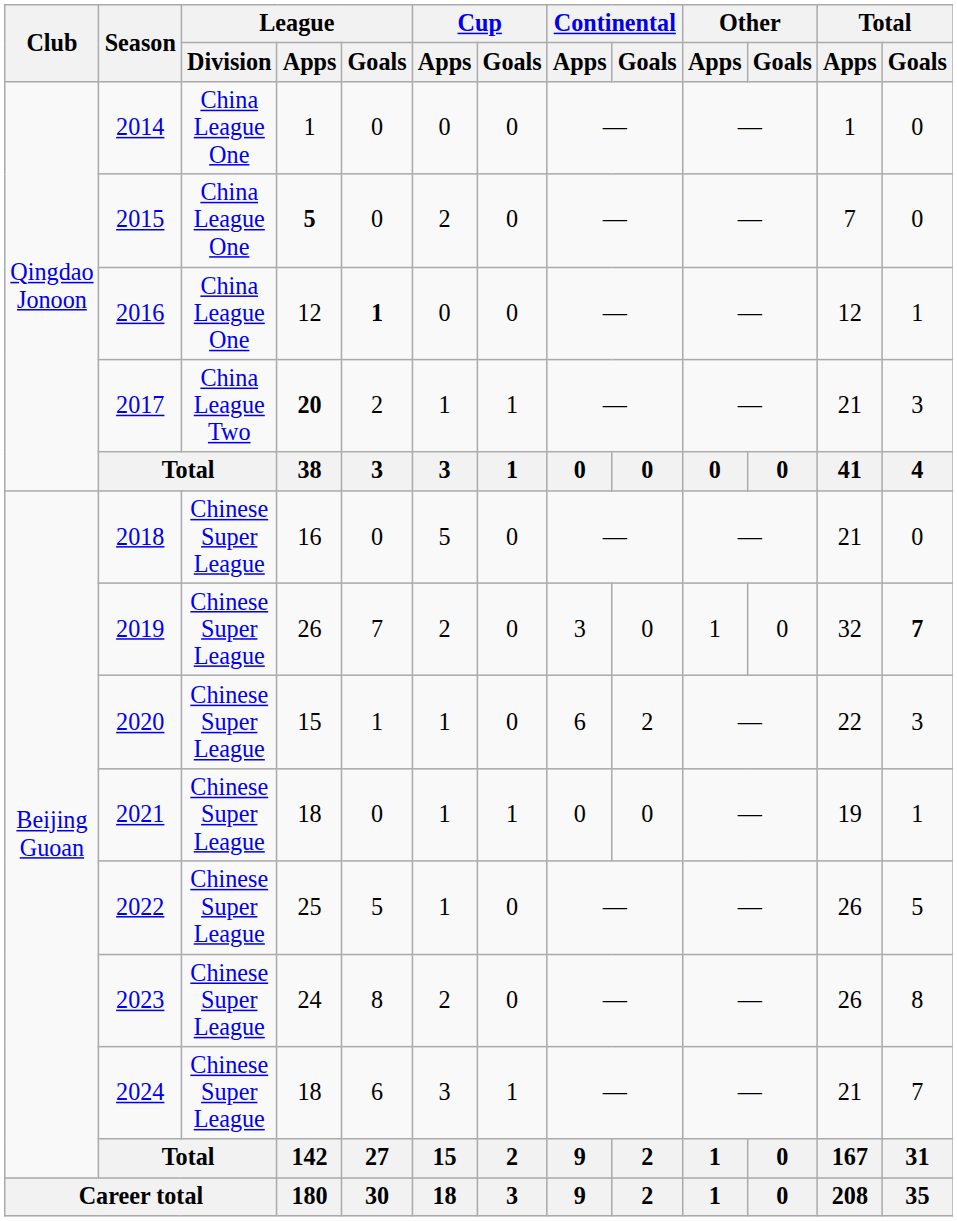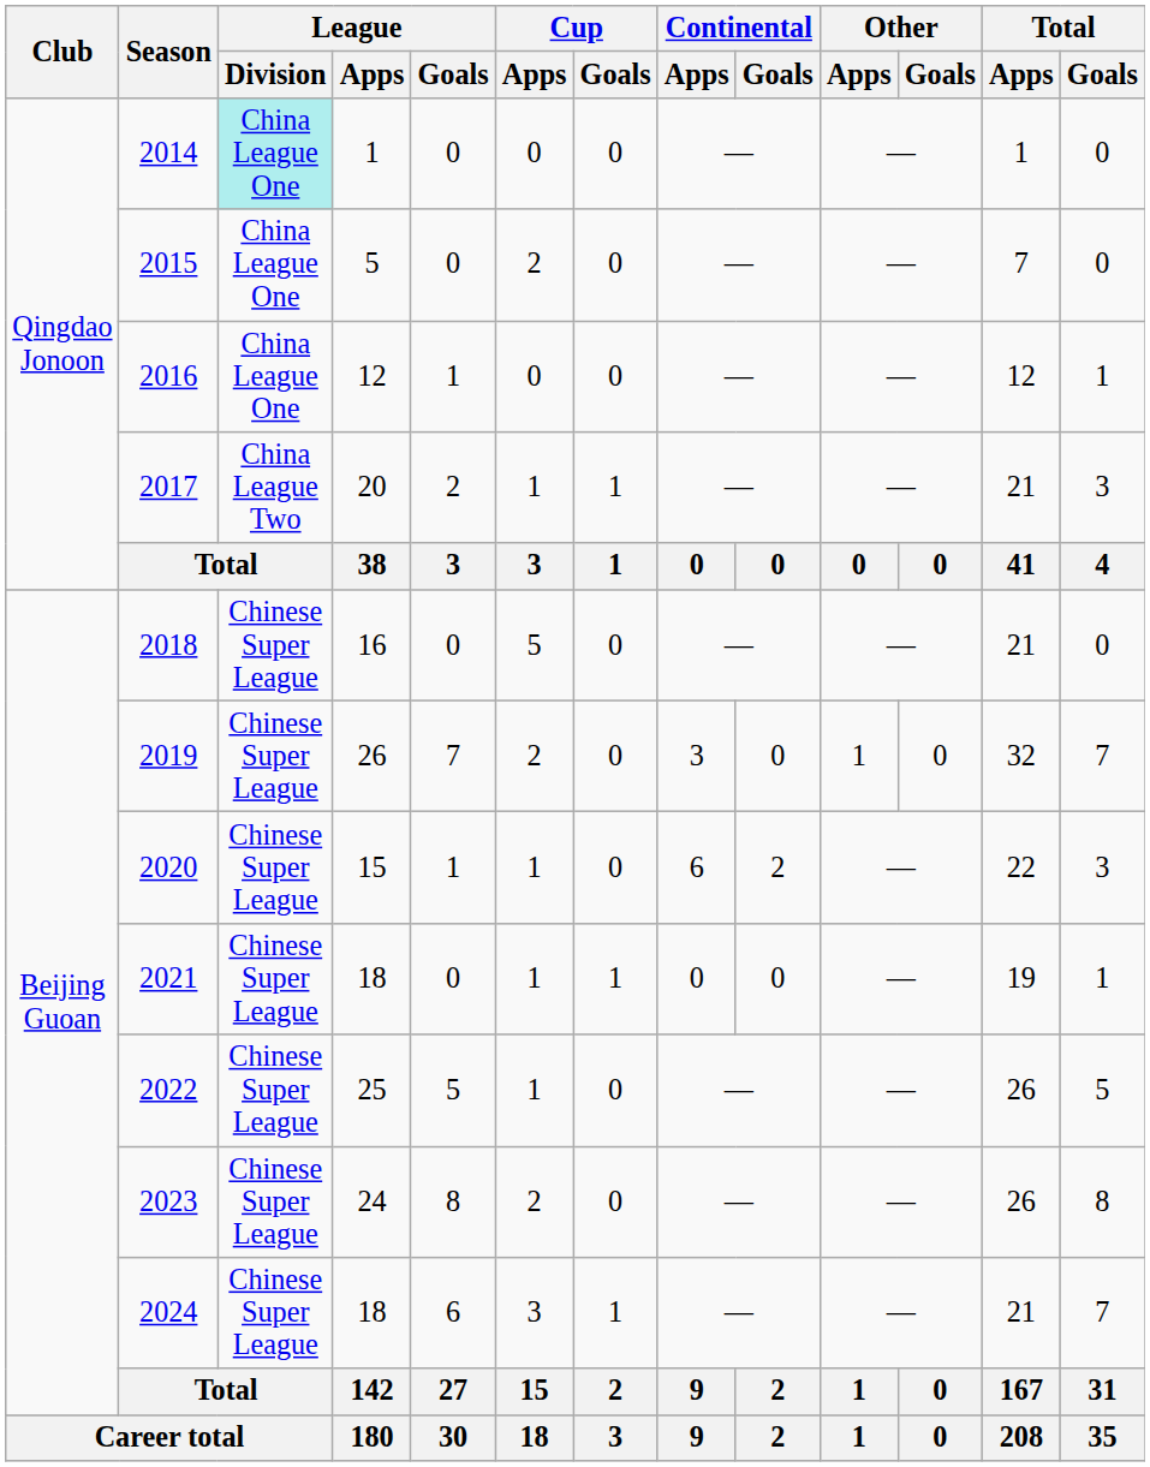2014 | League / Division: no background -> paleturquoise background
2015 | League / Apps: bold -> normal
2016 | League / Goals: bold -> normal
2017 | League / Apps: bold -> normal
2019 | Total / Goals: bold -> normal
